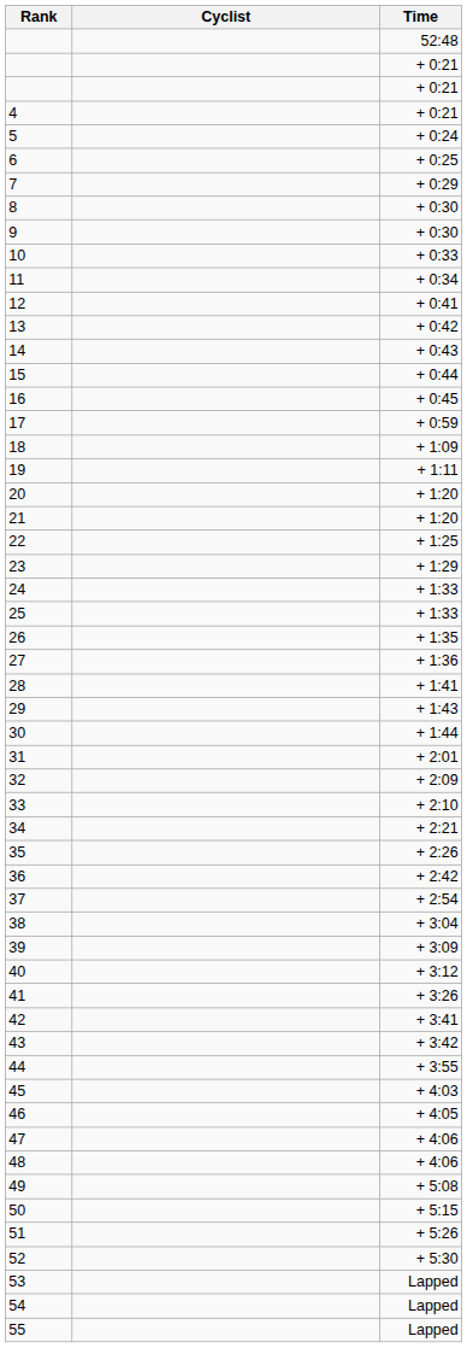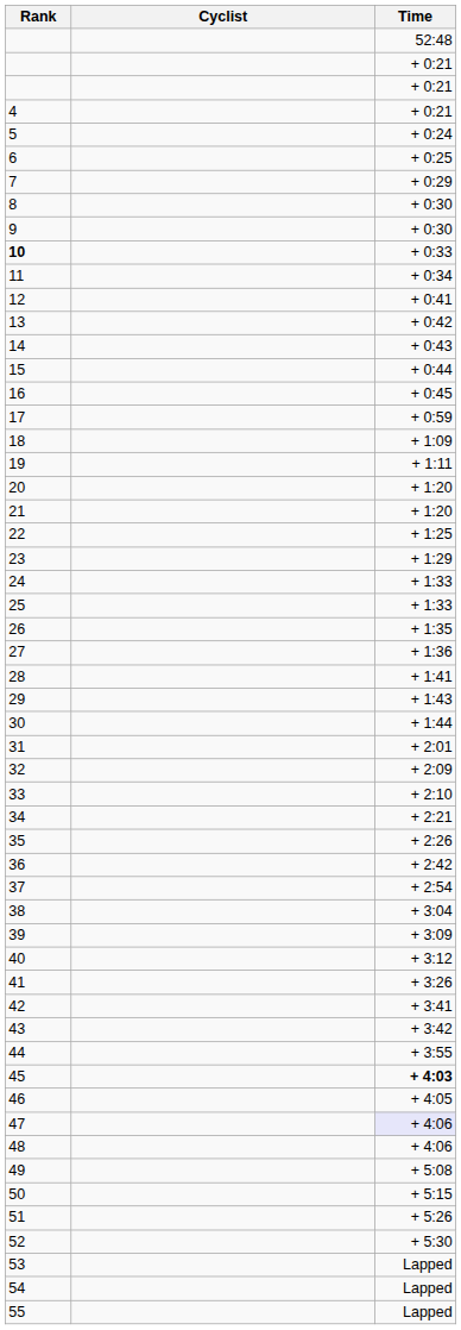10 | Rank: normal -> bold
45 | Time: normal -> bold
47 | Time: no background -> lavender background
